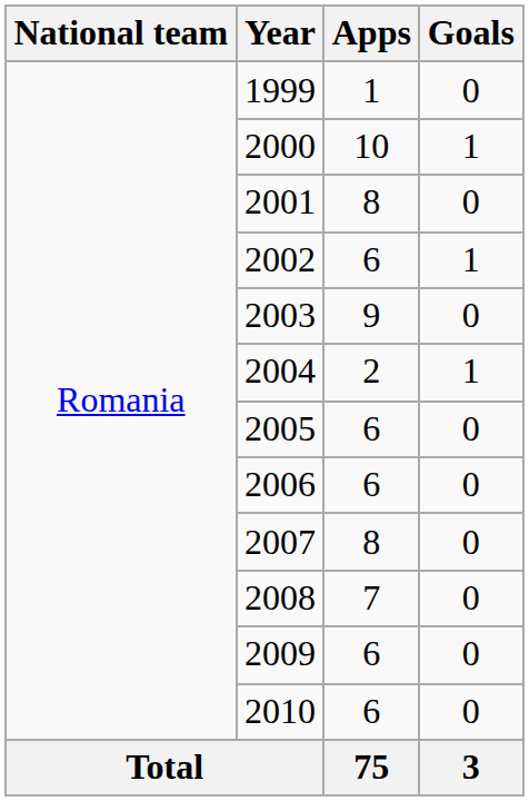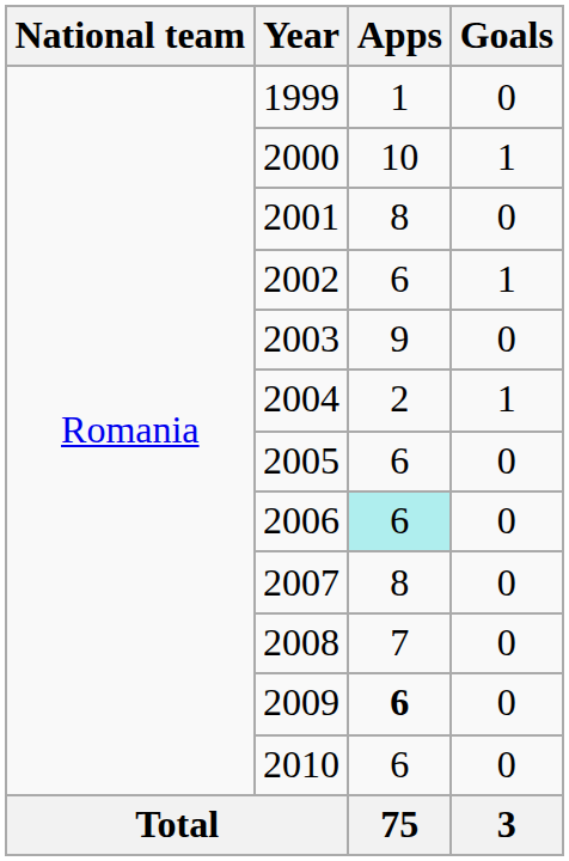2006 | Apps: no background -> paleturquoise background
2009 | Apps: normal -> bold
